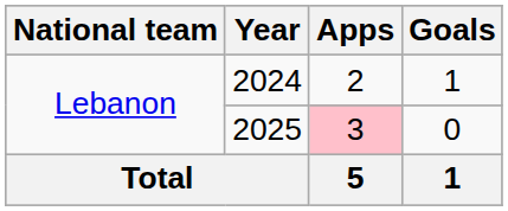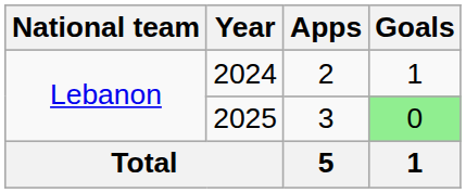2025 | Apps: pink background -> no background
2025 | Goals: no background -> lightgreen background
